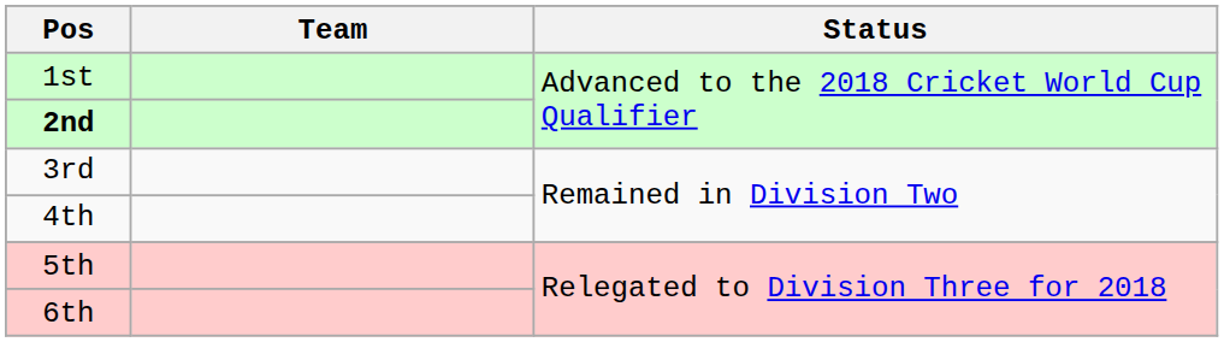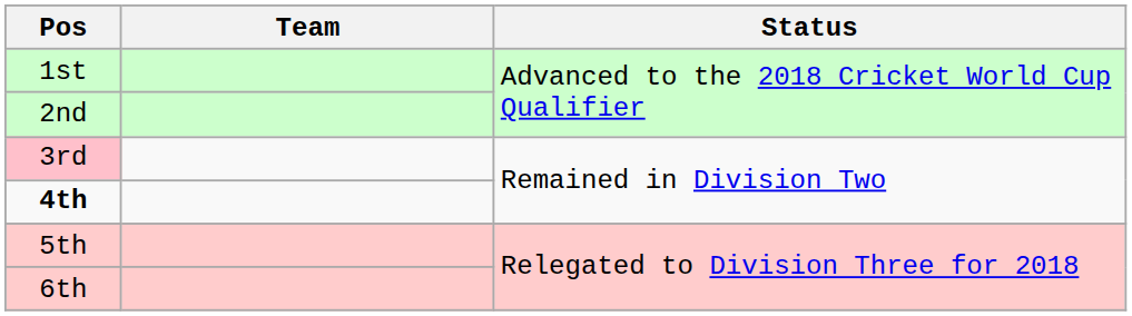2nd | Pos: bold -> normal
3rd | Pos: no background -> pink background
4th | Pos: normal -> bold
